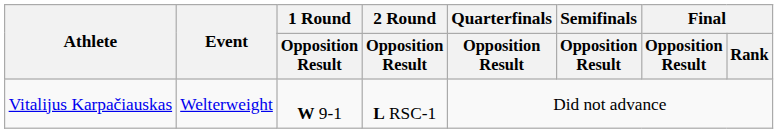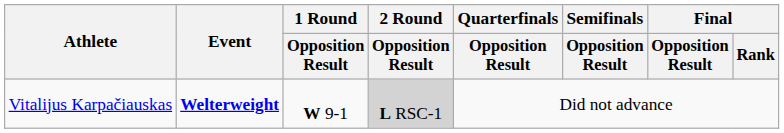Vitalijus Karpačiauskas | Event: normal -> bold
Vitalijus Karpačiauskas | 2 Round / Opposition Result: no background -> lightgrey background
